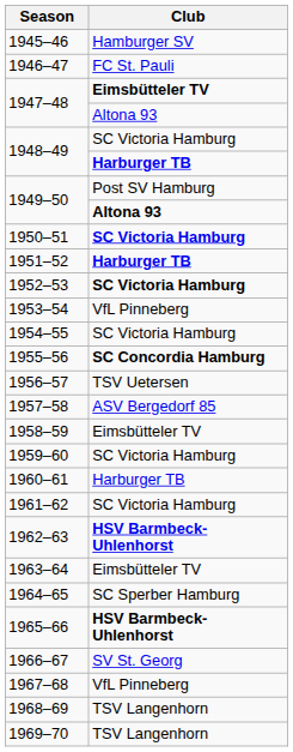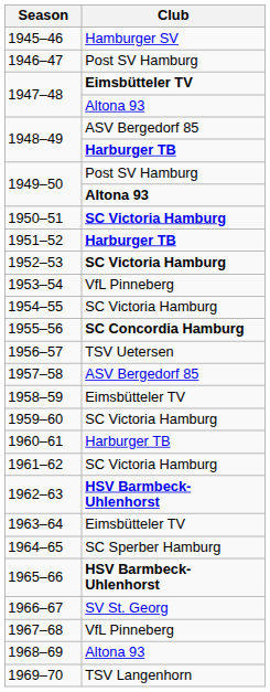row 3 | Club: FC St. Pauli -> Post SV Hamburg
row 6 | Club: SC Victoria Hamburg -> ASV Bergedorf 85
row 28 | Club: TSV Langenhorn -> Altona 93
